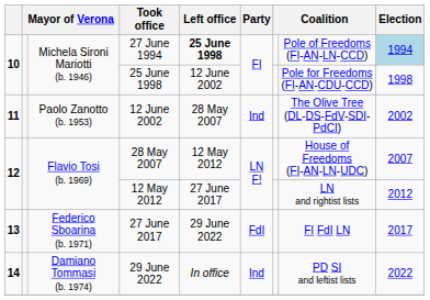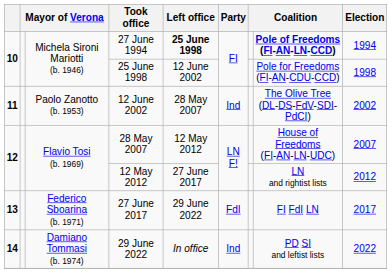27 June 1994 | column 8: normal -> bold
27 June 1994 | Election: lightblue background -> no background
